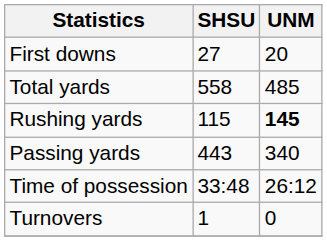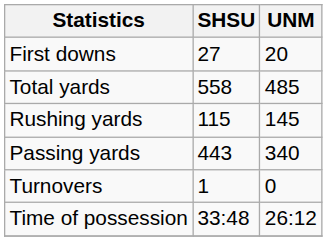Rushing yards | UNM: bold -> normal
rows swapped: Turnovers <-> Time of possession
